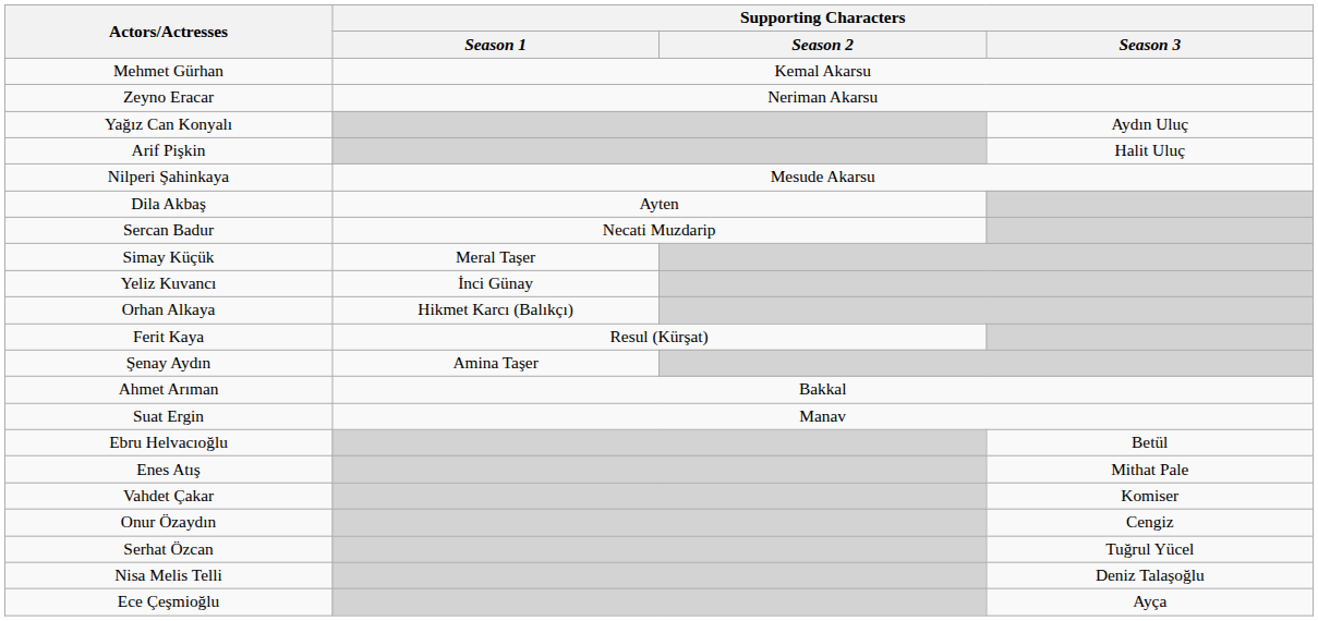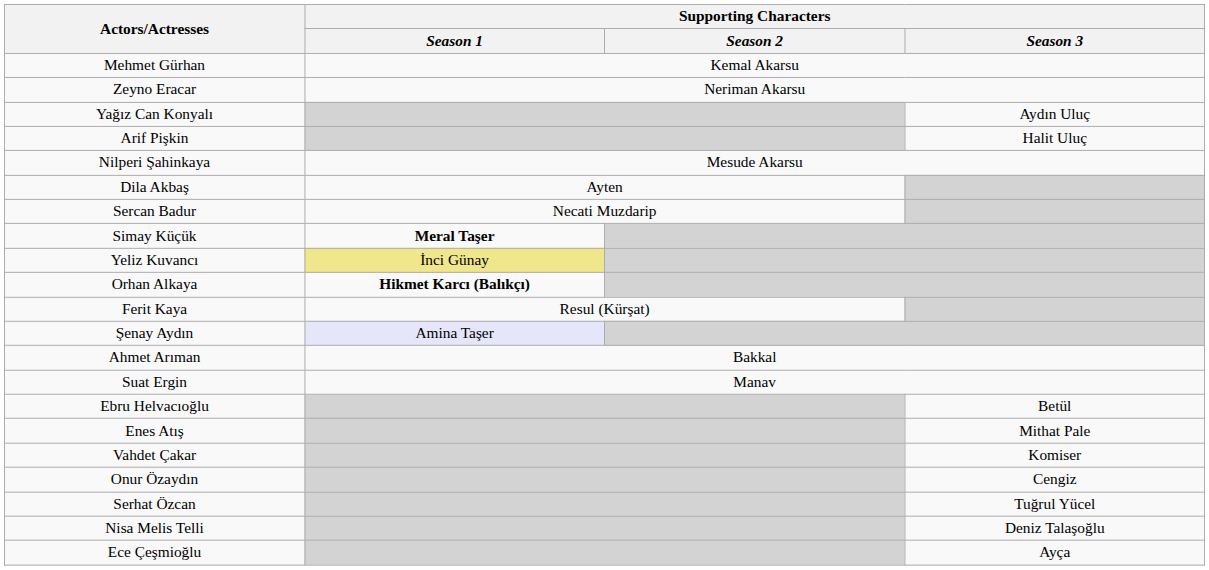Simay Küçük | Supporting Characters / Season 1: normal -> bold
Yeliz Kuvancı | Supporting Characters / Season 1: no background -> khaki background
Orhan Alkaya | Supporting Characters / Season 1: normal -> bold
Şenay Aydın | Supporting Characters / Season 1: no background -> lavender background
